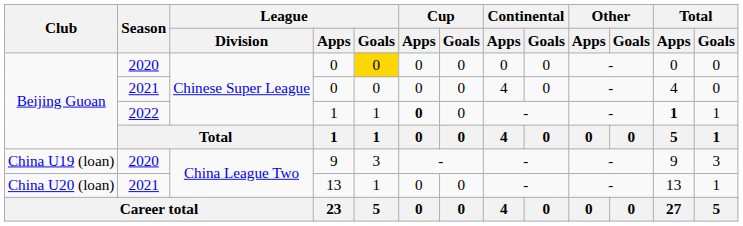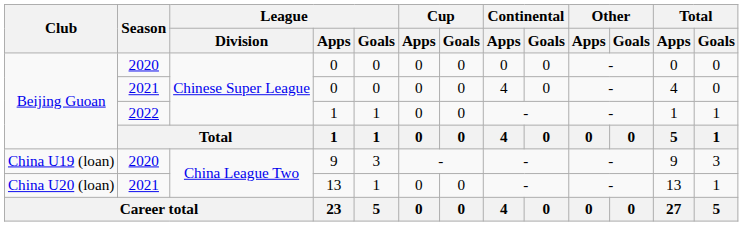2020 / 0 | League / Goals: gold background -> no background
2022 / 1 | Cup / Apps: bold -> normal
2022 / 1 | Total / Apps: bold -> normal
